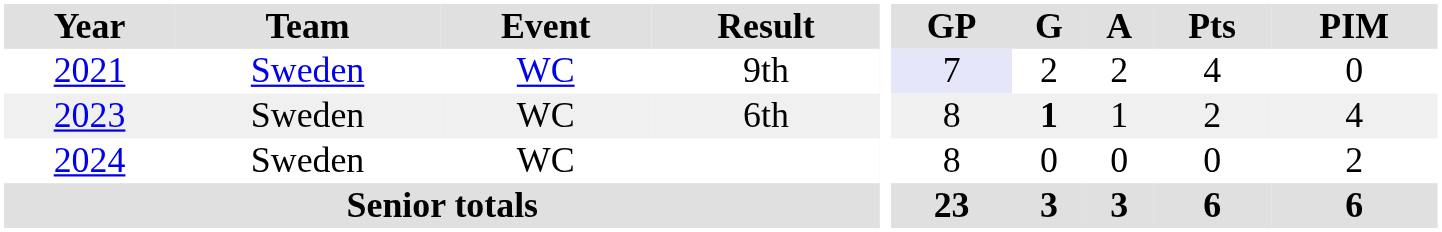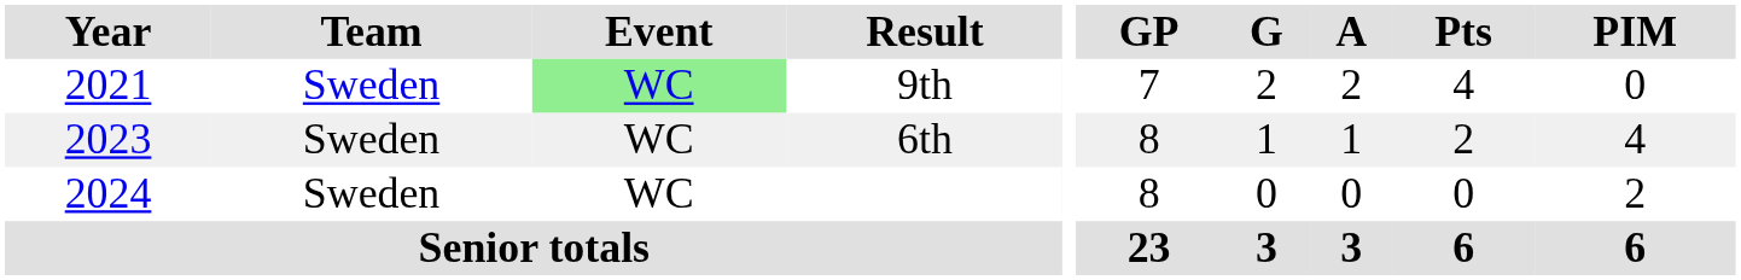9th | Event: no background -> lightgreen background
9th | GP: lavender background -> no background
6th | G: bold -> normal
